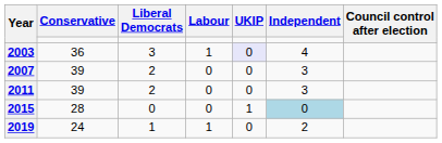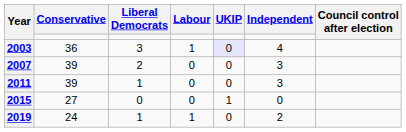2011 | Liberal Democrats: 2 -> 1
2015 | Conservative: 28 -> 27
2015 | Independent: lightblue background -> no background
